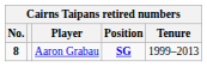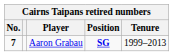Aaron Grabau | No.: 8 -> 7
